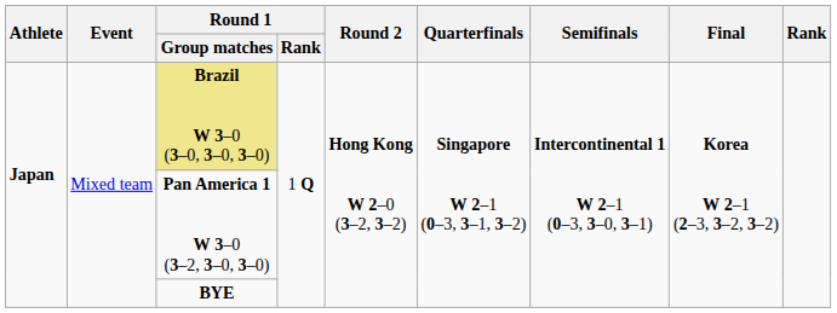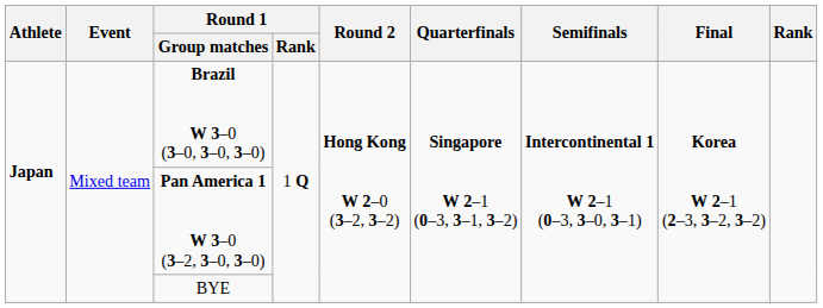Brazil W 3–0 (3–0, 3–0, 3–0) | Round 1 / Group matches: khaki background -> no background
BYE | Round 1 / Group matches: bold -> normal
